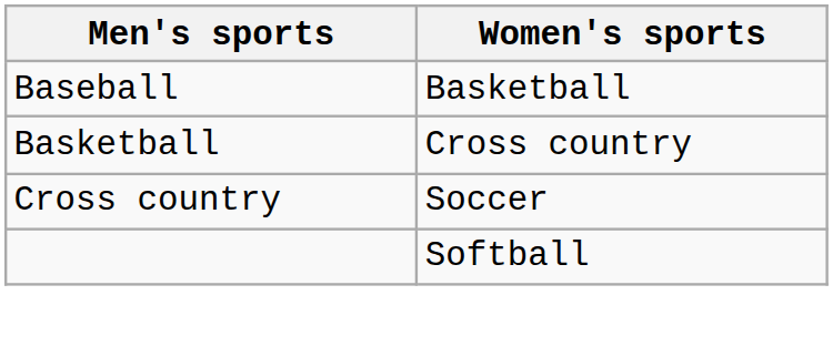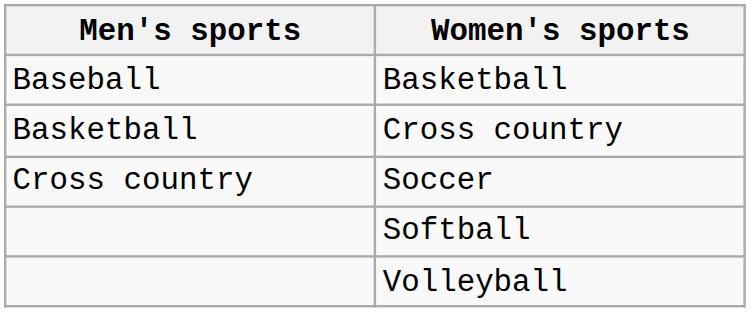+ row: Volleyball
